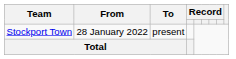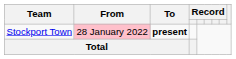Stockport Town | From: no background -> pink background
Stockport Town | To: normal -> bold
